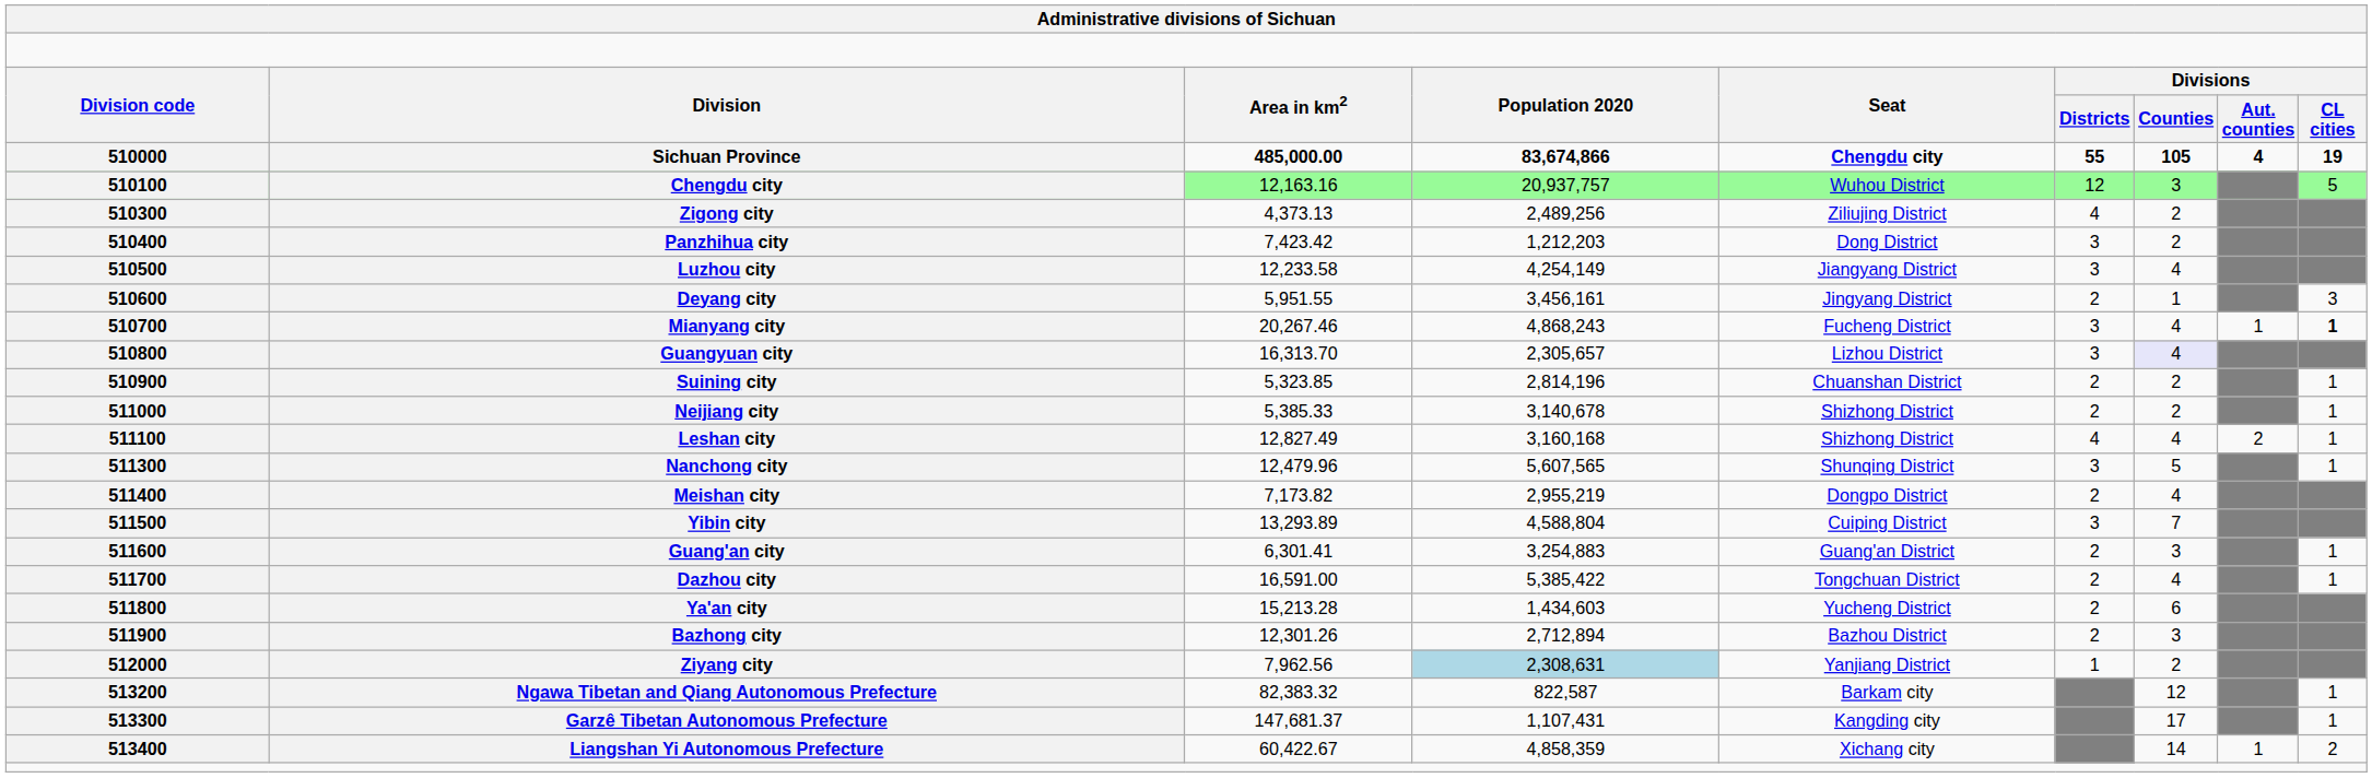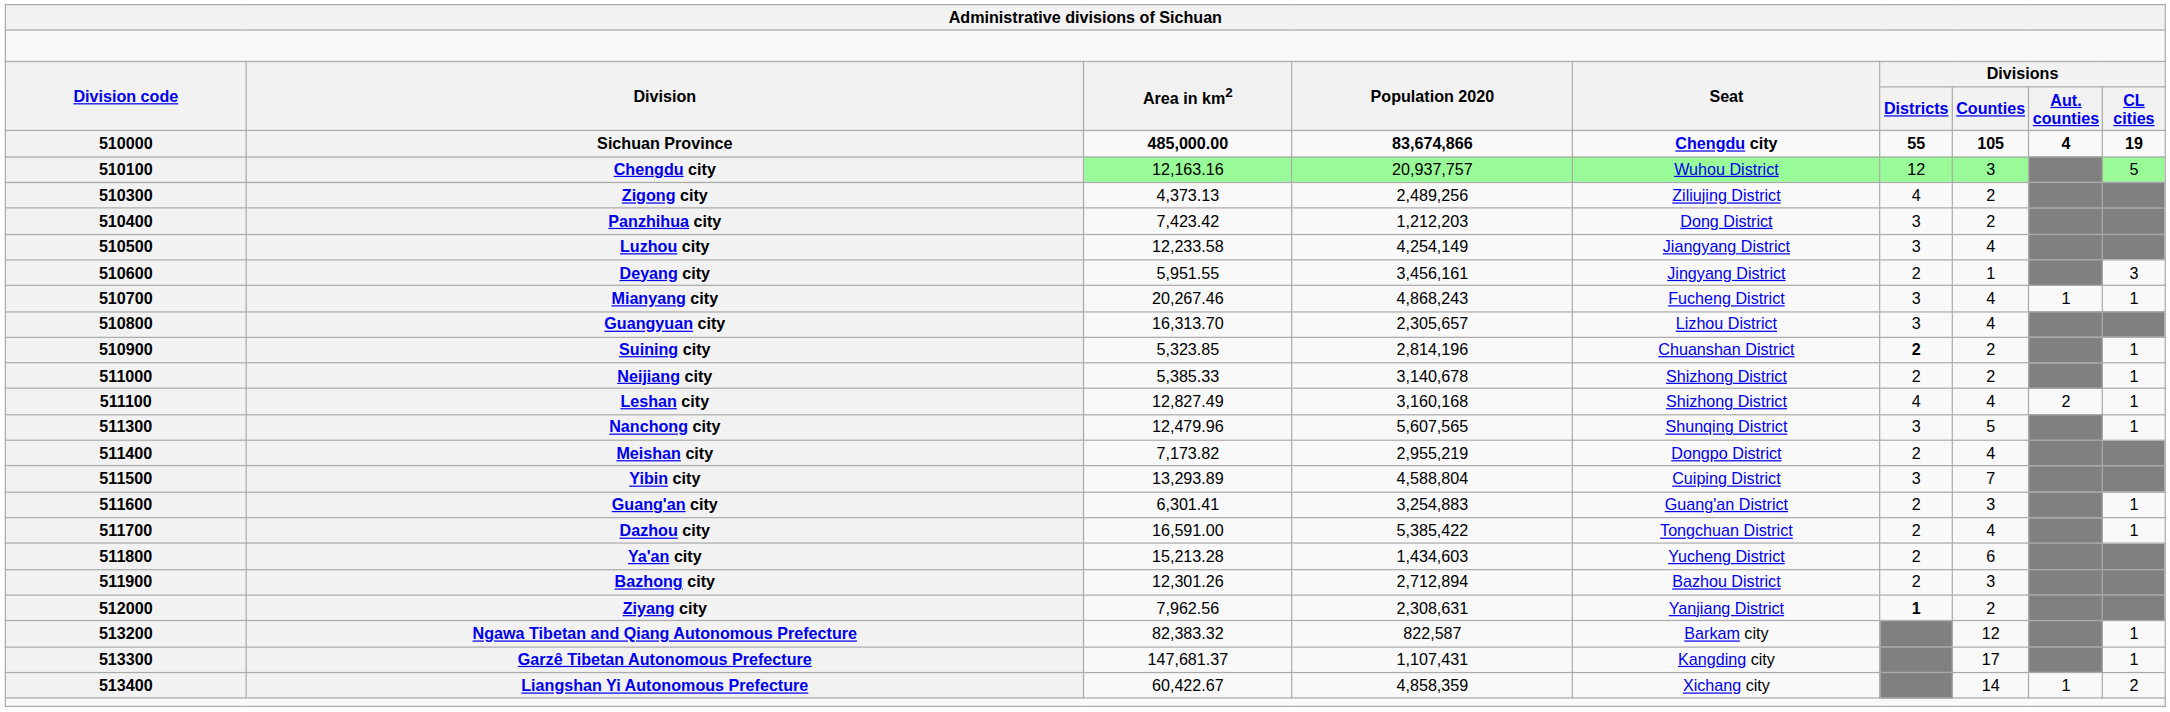Mianyang city | column 9: bold -> normal
Guangyuan city | column 7: lavender background -> no background
Suining city | column 6: normal -> bold
Ziyang city | column 4: lightblue background -> no background
Ziyang city | column 6: normal -> bold
